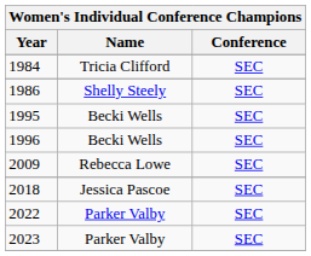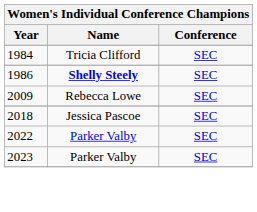1986 | Name: normal -> bold
- row: 1995 | Becki Wells | SEC
- row: 1996 | Becki Wells | SEC
